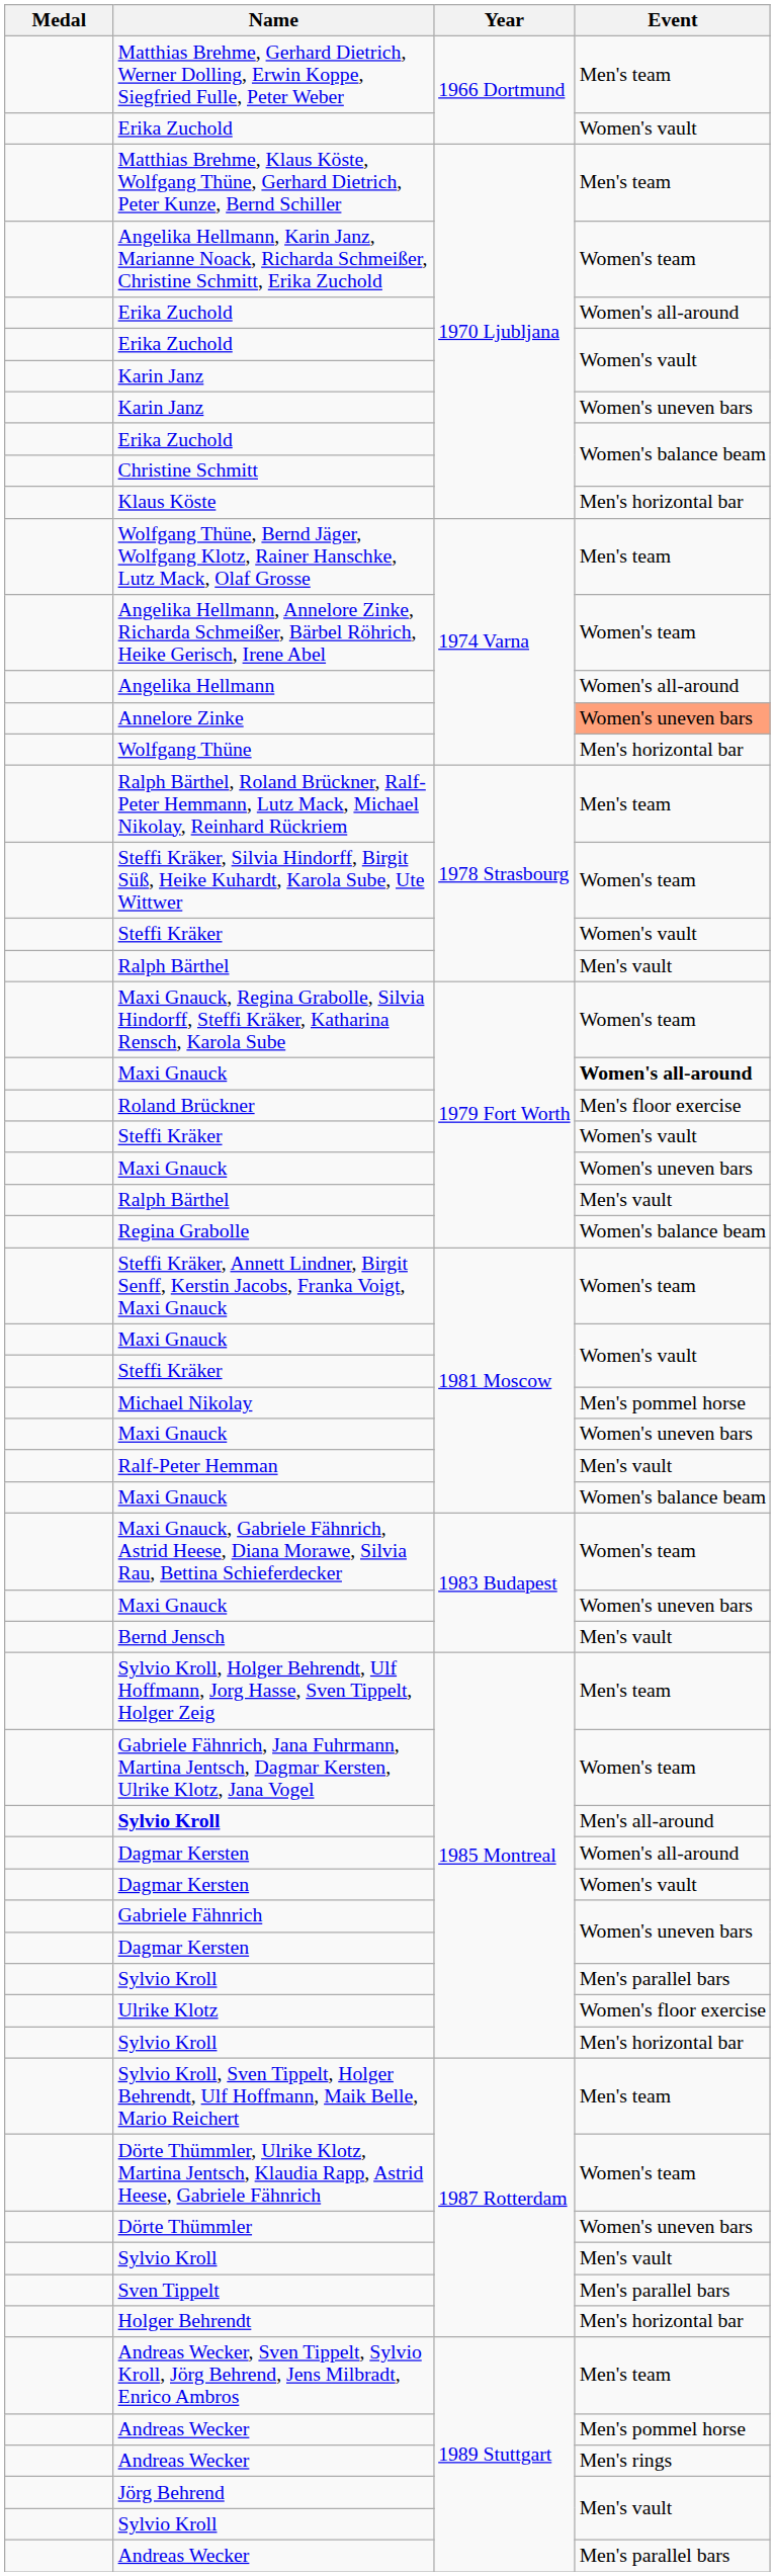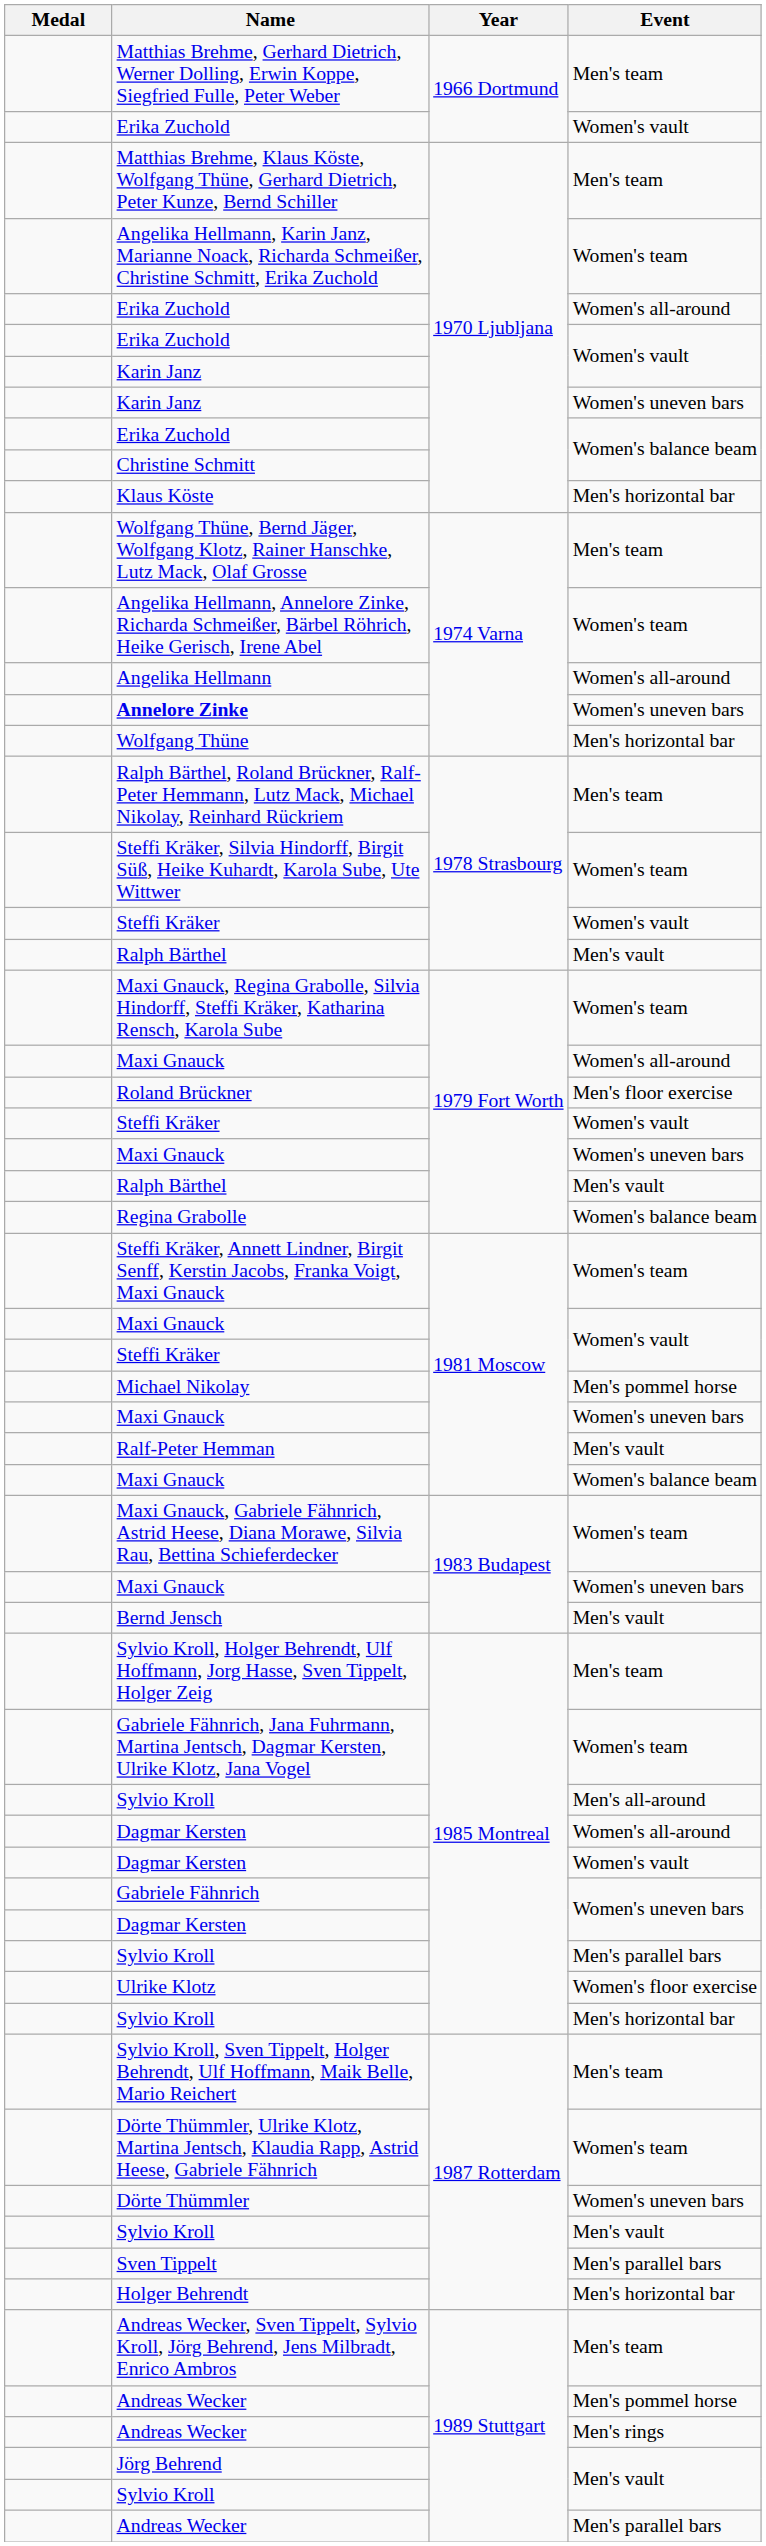Annelore Zinke | Name: normal -> bold
Annelore Zinke | Event: lightsalmon background -> no background
Maxi Gnauck / Women's all-around | Event: bold -> normal
Sylvio Kroll / Men's all-around | Name: bold -> normal
